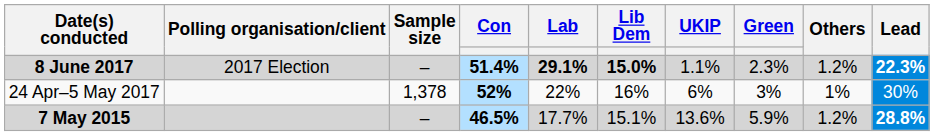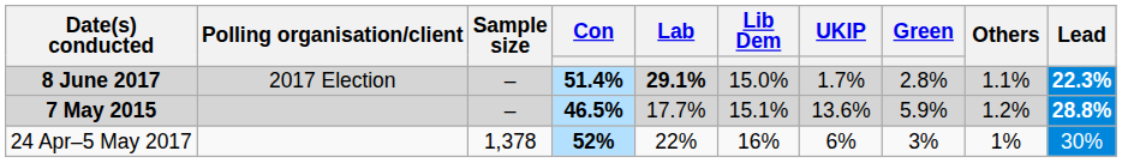8 June 2017 | Lib Dem: bold -> normal
8 June 2017 | UKIP: 1.1% -> 1.7%
8 June 2017 | Green: 2.3% -> 2.8%
8 June 2017 | Others: 1.2% -> 1.1%
rows swapped: 24 Apr–5 May 2017 <-> 7 May 2015
